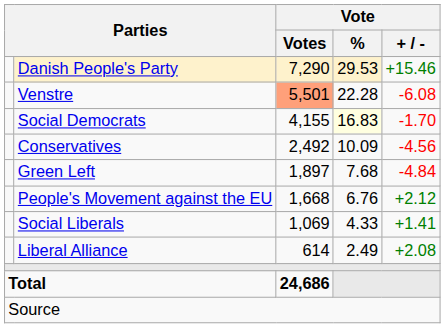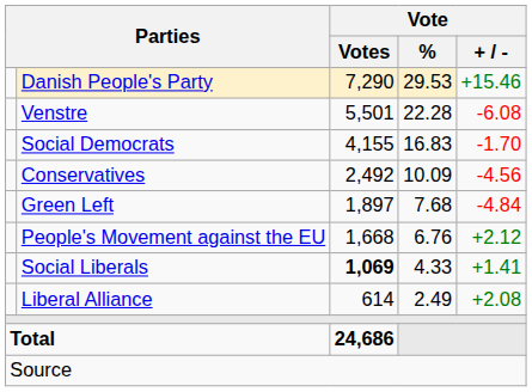Venstre | Vote / Votes: lightsalmon background -> no background
Social Democrats | Vote / %: lightyellow background -> no background
Social Liberals | Vote / Votes: normal -> bold
